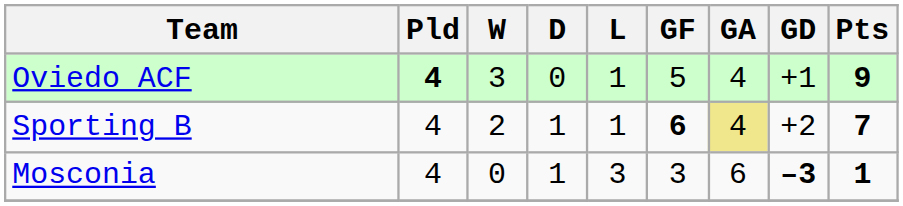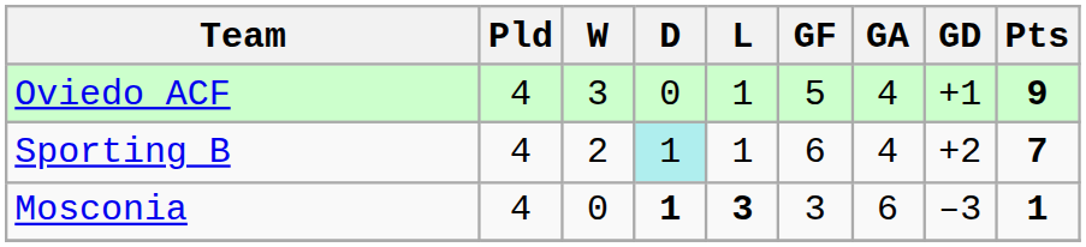Oviedo ACF | Pld: bold -> normal
Sporting B | D: no background -> paleturquoise background
Sporting B | GF: bold -> normal
Sporting B | GA: khaki background -> no background
Mosconia | D: normal -> bold
Mosconia | L: normal -> bold
Mosconia | GD: bold -> normal
